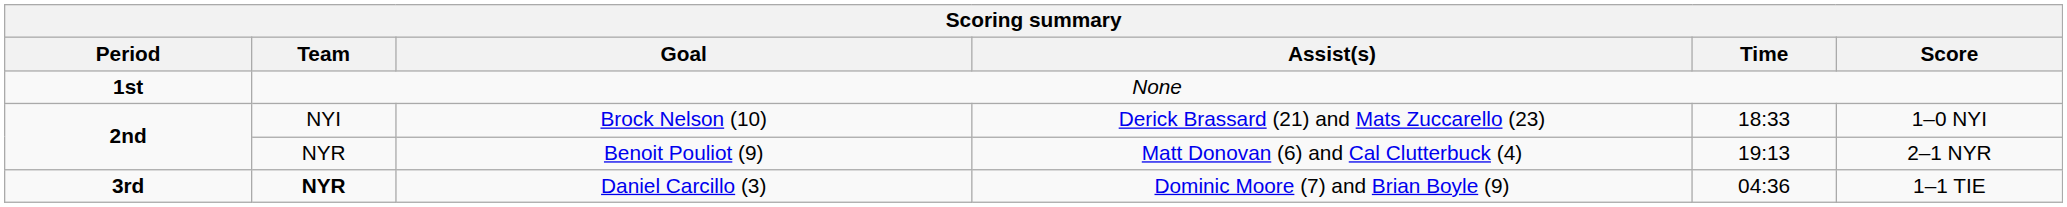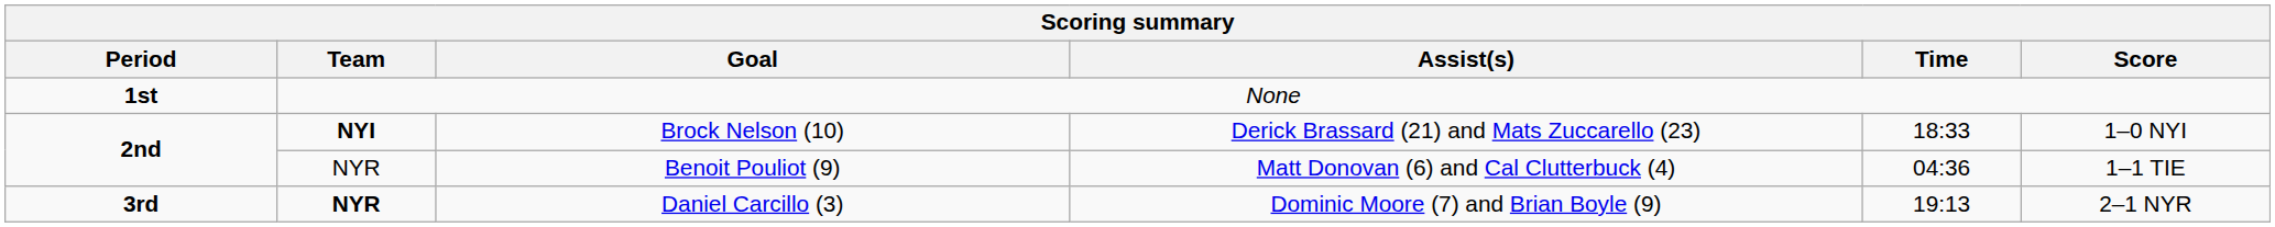Brock Nelson (10) | Team: normal -> bold
Benoit Pouliot (9) | Time: 19:13 -> 04:36
Benoit Pouliot (9) | Score: 2–1 NYR -> 1–1 TIE
Daniel Carcillo (3) | Time: 04:36 -> 19:13
Daniel Carcillo (3) | Score: 1–1 TIE -> 2–1 NYR
